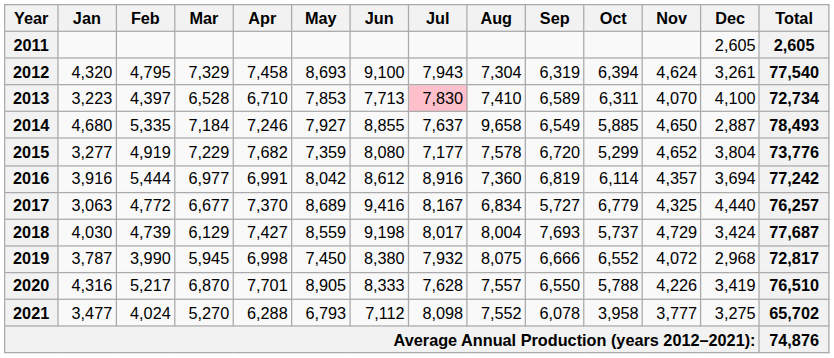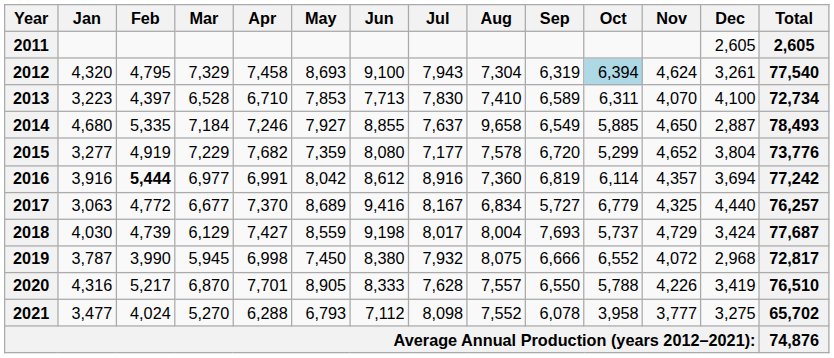2012 | Oct: no background -> lightblue background
2013 | Jul: pink background -> no background
2016 | Feb: normal -> bold
